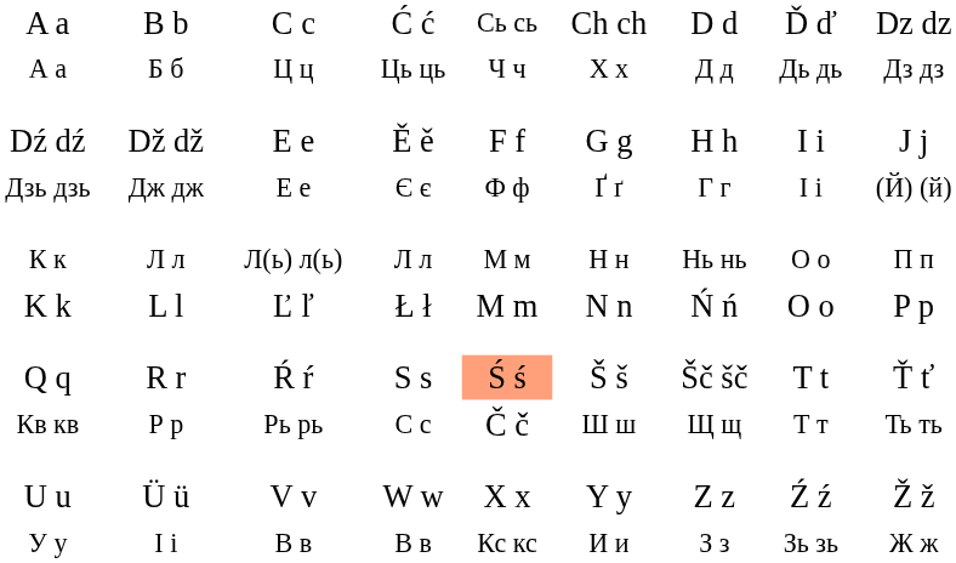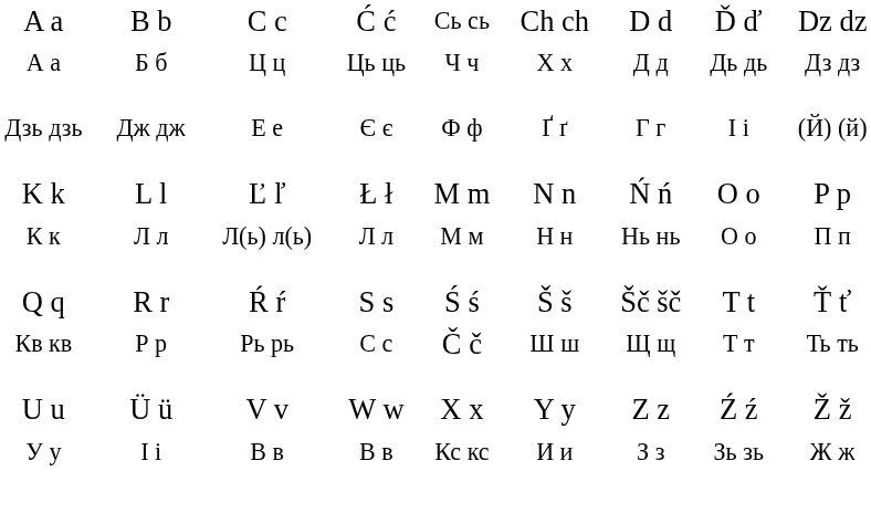- row: Dź dź | Dž dž | E e | Ě ě | F f | G g | H h | I i | J j
rows swapped: K k <-> К к
Q q | column 5: lightsalmon background -> no background
